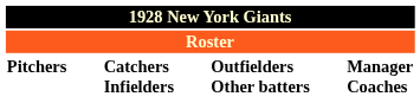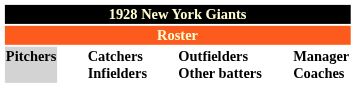Pitchers | column 1: no background -> lightgrey background
